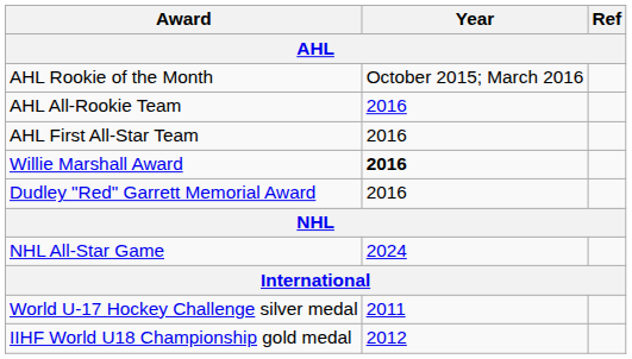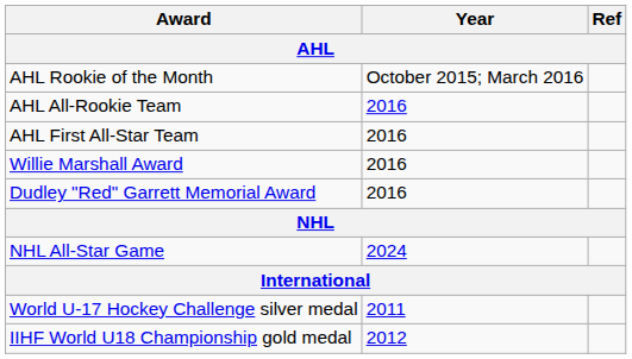Willie Marshall Award | Year: bold -> normal
